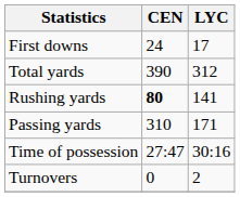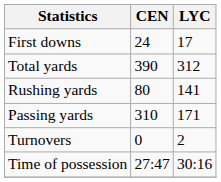Rushing yards | CEN: bold -> normal
rows swapped: Turnovers <-> Time of possession
